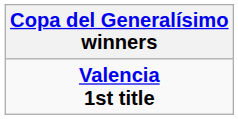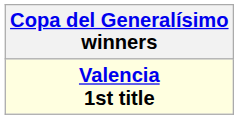row 2 | column 1: no background -> lightyellow background
